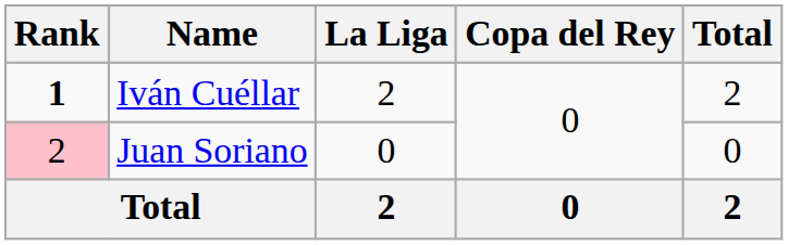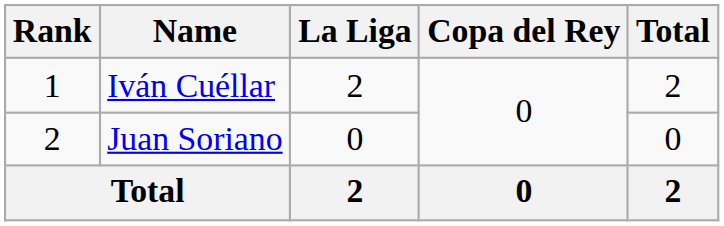Iván Cuéllar | Rank: bold -> normal
Juan Soriano | Rank: pink background -> no background
